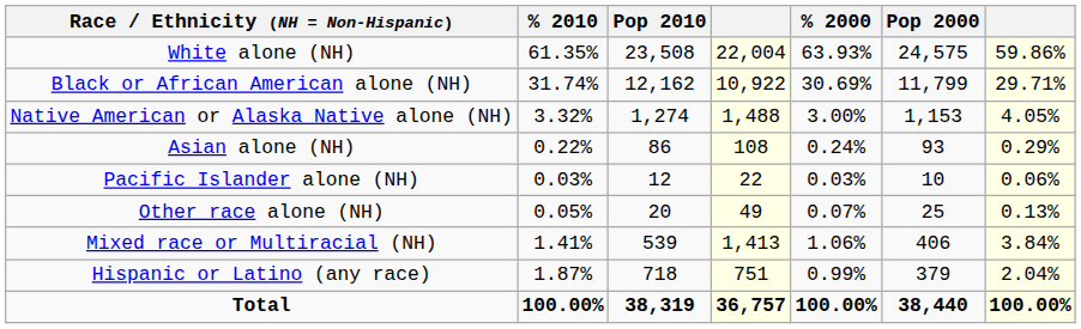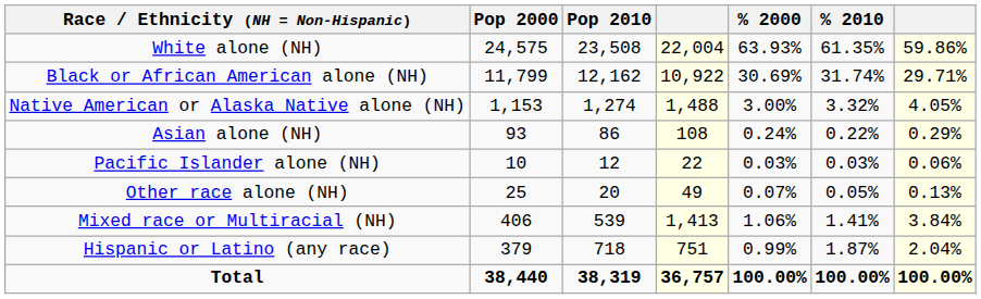columns swapped: Pop 2000 <-> % 2010
